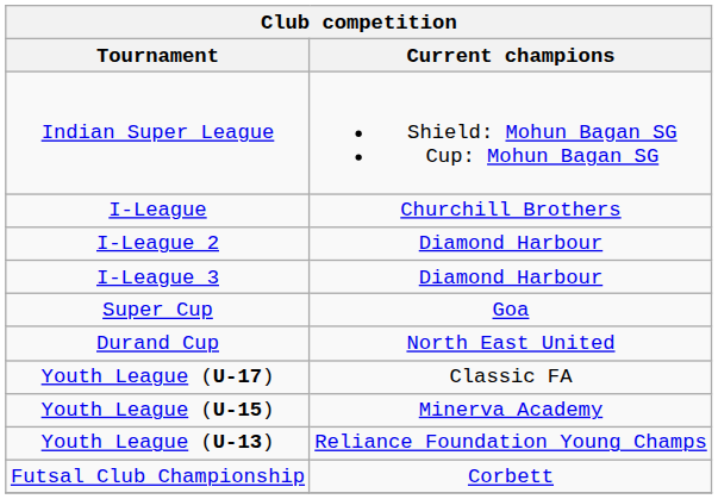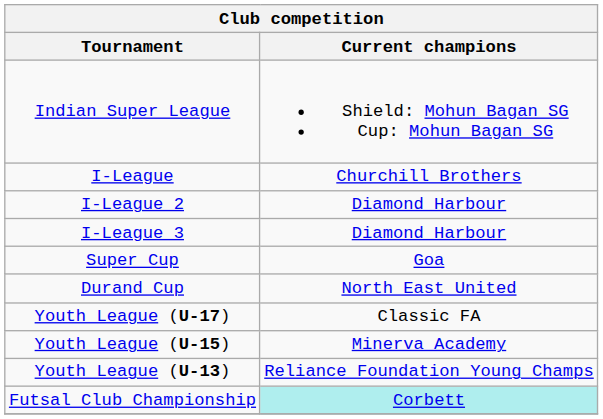Futsal Club Championship | Current champions: no background -> paleturquoise background
